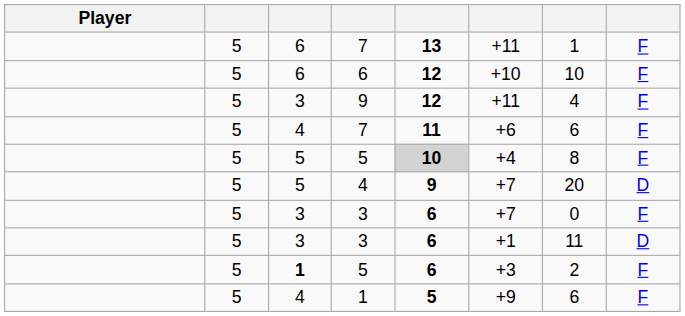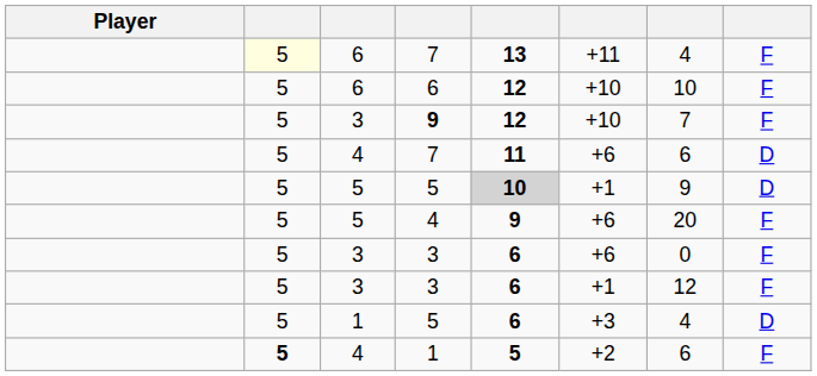row 2 | column 2: no background -> lightyellow background
row 2 | column 7: 1 -> 4
row 4 | column 4: normal -> bold
row 4 | column 6: +11 -> +10
row 4 | column 7: 4 -> 7
row 5 | column 8: F -> D
row 6 | column 6: +4 -> +1
row 6 | column 7: 8 -> 9
row 6 | column 8: F -> D
row 7 | column 6: +7 -> +6
row 7 | column 8: D -> F
row 8 | column 6: +7 -> +6
row 9 | column 7: 11 -> 12
row 9 | column 8: D -> F
row 10 | column 3: bold -> normal
row 10 | column 7: 2 -> 4
row 10 | column 8: F -> D
row 11 | column 2: normal -> bold
row 11 | column 6: +9 -> +2
